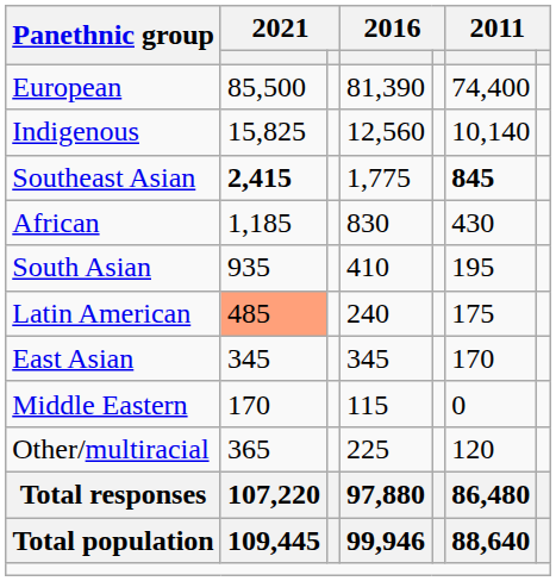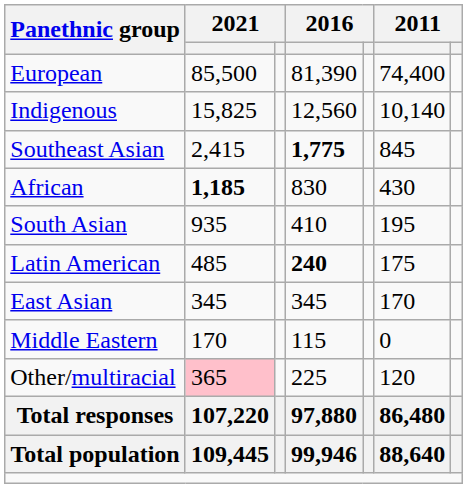Southeast Asian | column 2: bold -> normal
Southeast Asian | column 4: normal -> bold
Southeast Asian | column 6: bold -> normal
African | column 2: normal -> bold
Latin American | column 2: lightsalmon background -> no background
Latin American | column 4: normal -> bold
Other/multiracial | column 2: no background -> pink background
